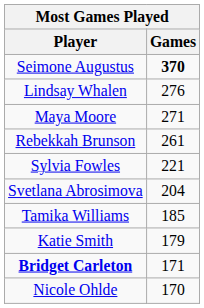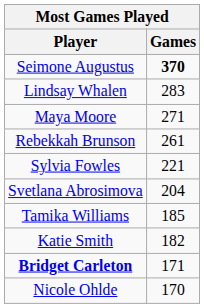Lindsay Whalen | Games: 276 -> 283
Katie Smith | Games: 179 -> 182
